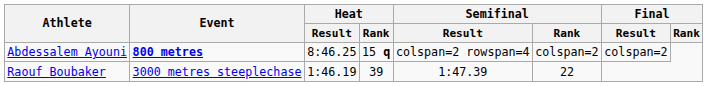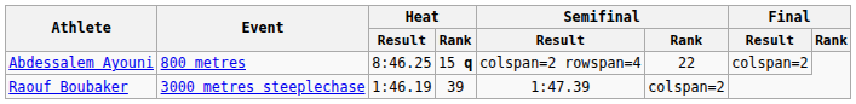Abdessalem Ayouni | Event: bold -> normal
Abdessalem Ayouni | Semifinal / Rank: colspan=2 -> 22
Raouf Boubaker | Semifinal / Rank: 22 -> colspan=2
